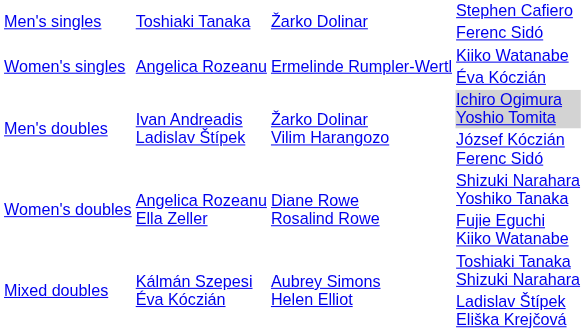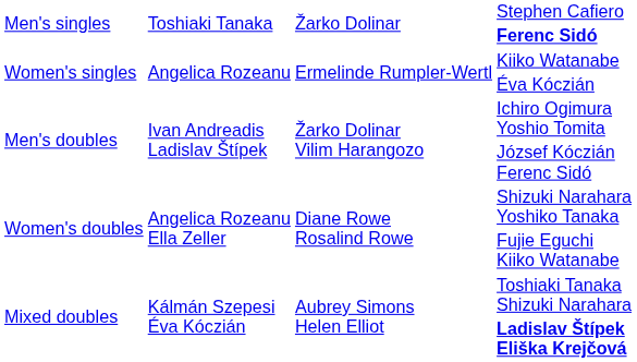Ferenc Sidó | column 4: normal -> bold
Ichiro Ogimura Yoshio Tomita | column 4: lightgrey background -> no background
Ladislav Štípek Eliška Krejčová | column 4: normal -> bold
